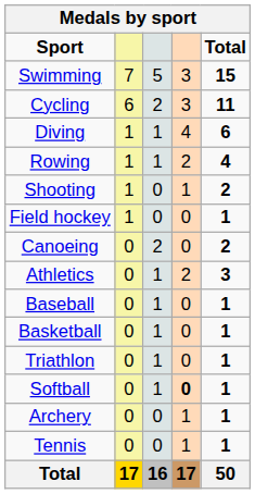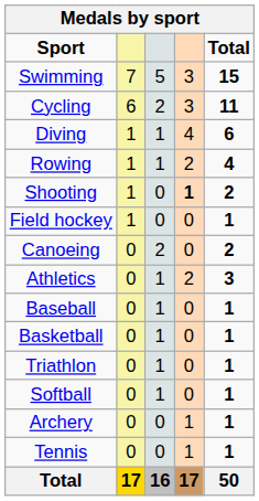Shooting | column 4: normal -> bold
Softball | column 4: bold -> normal
